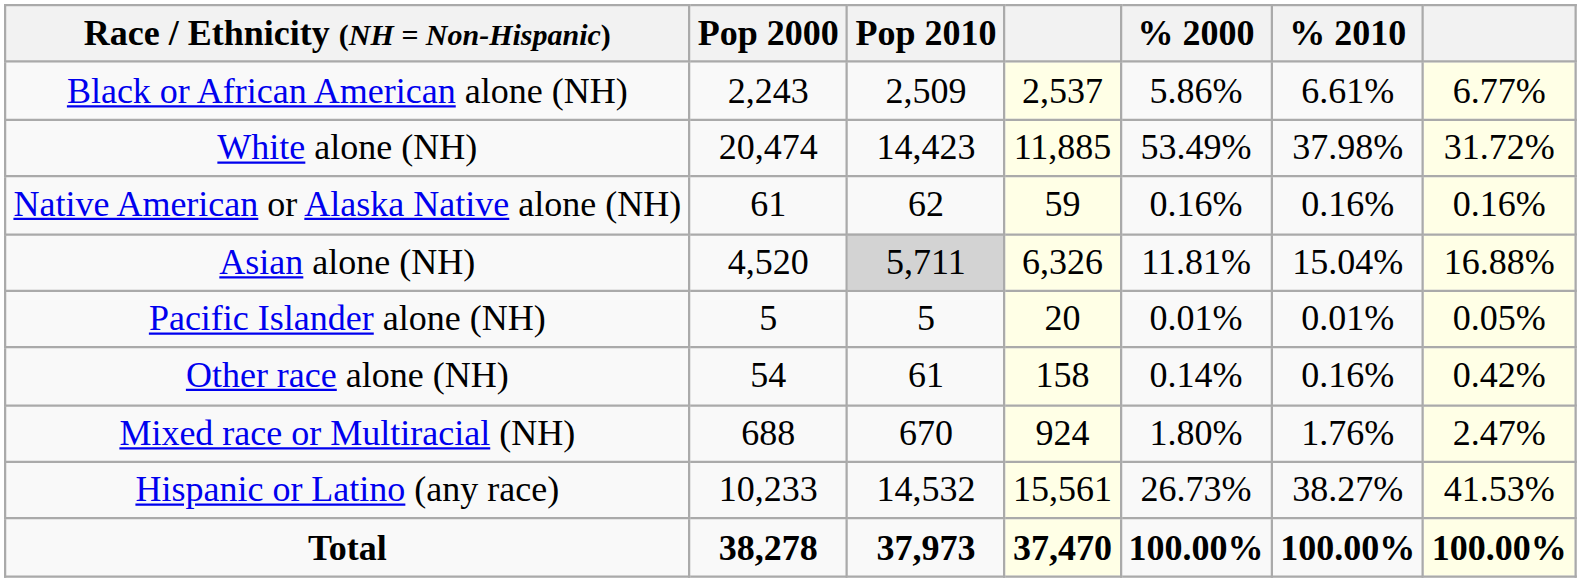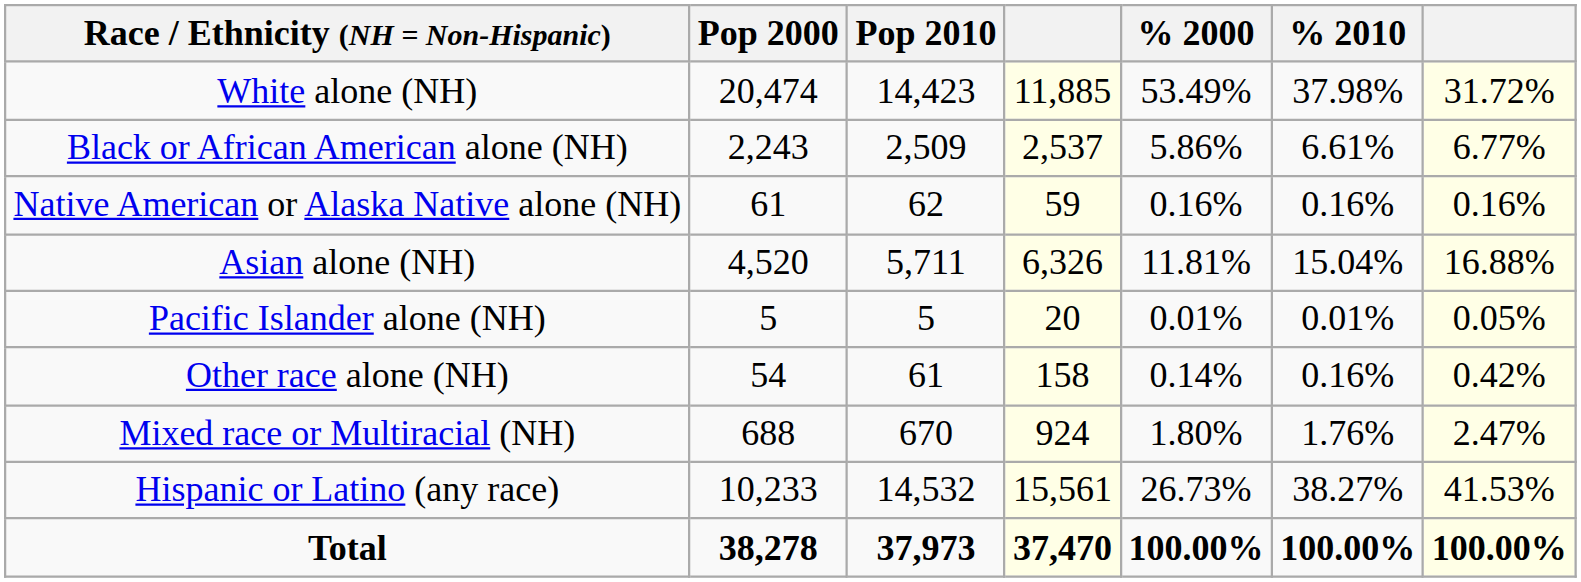rows swapped: White alone (NH) <-> Black or African American alone (NH)
Asian alone (NH) | Pop 2010: lightgrey background -> no background
